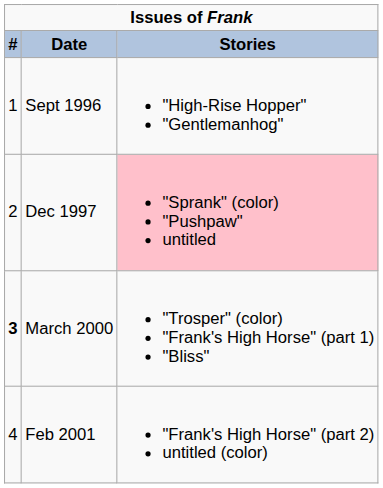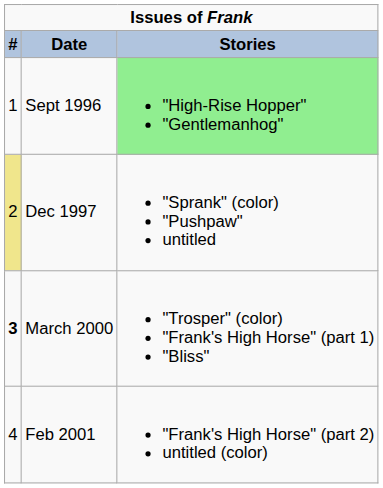Sept 1996 | Stories: no background -> lightgreen background
Dec 1997 | #: no background -> khaki background
Dec 1997 | Stories: pink background -> no background
